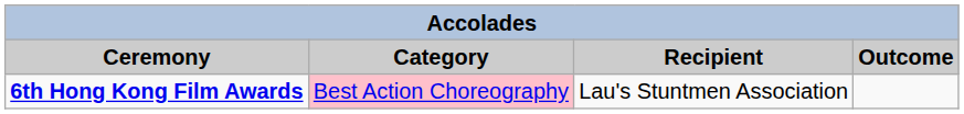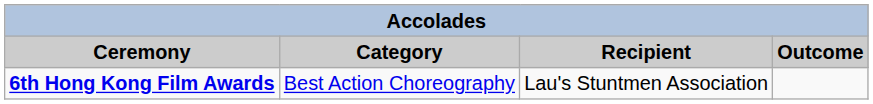6th Hong Kong Film Awards | Category: pink background -> no background
